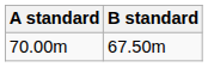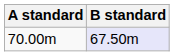70.00m | B standard: no background -> lavender background
